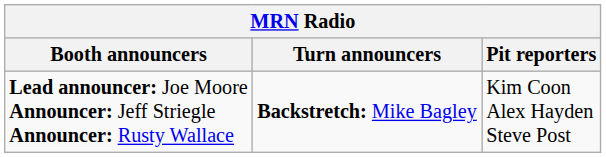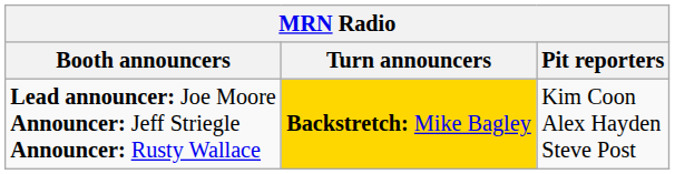row 3 | Turn announcers: no background -> gold background
